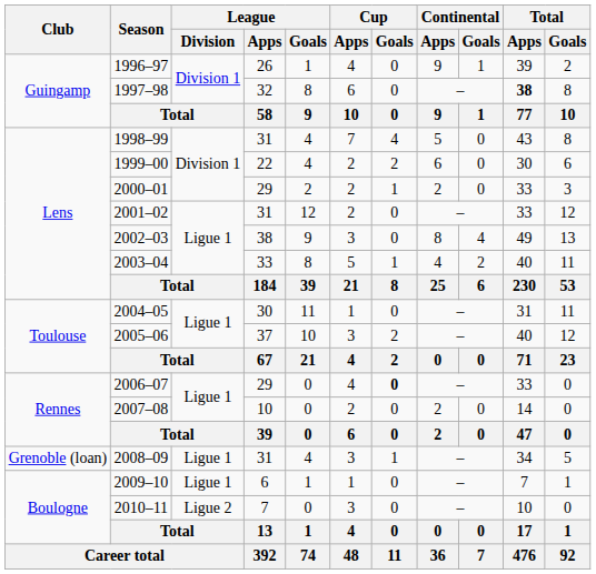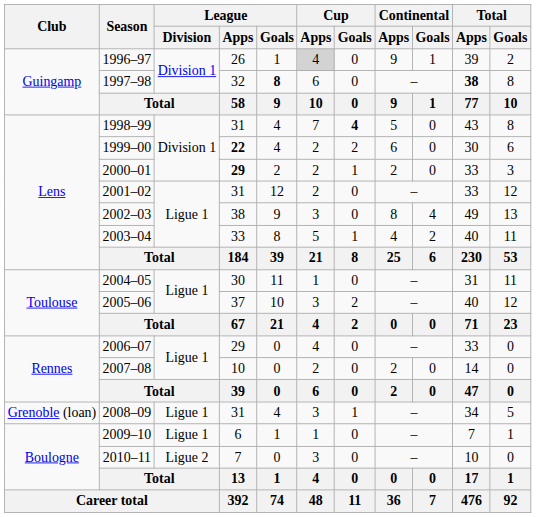1996–97 | Cup / Apps: no background -> lightgrey background
1997–98 | League / Goals: normal -> bold
1998–99 | Cup / Goals: normal -> bold
1999–00 | League / Apps: normal -> bold
2000–01 | League / Apps: normal -> bold
2006–07 | Cup / Goals: bold -> normal
